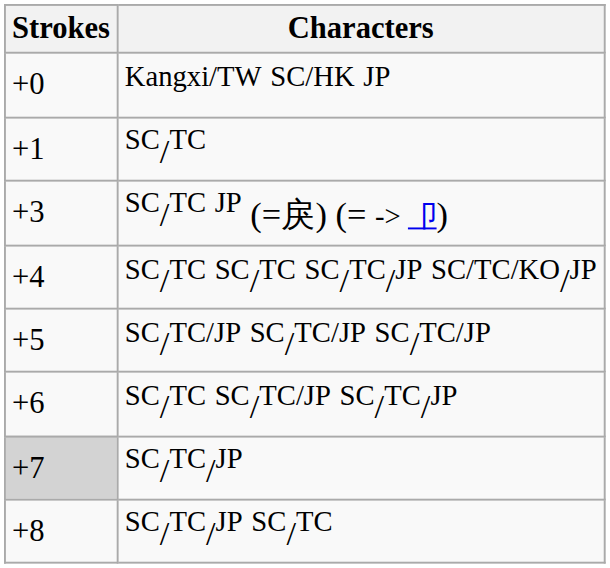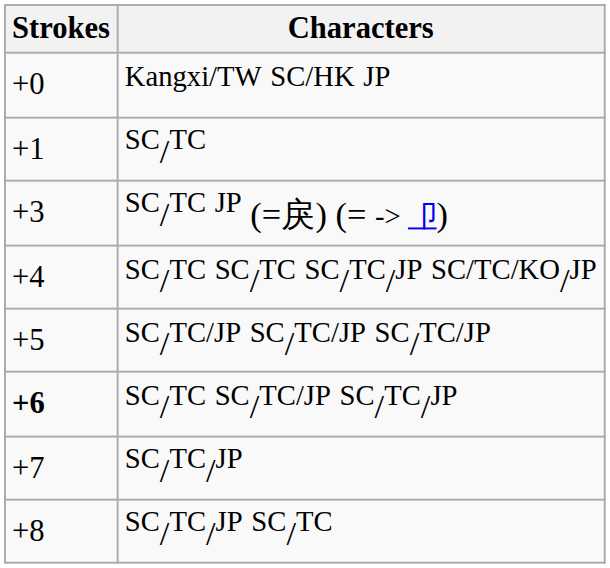SC/TC SC/TC/JP SC/TC/JP | Strokes: normal -> bold
SC/TC/JP | Strokes: lightgrey background -> no background
